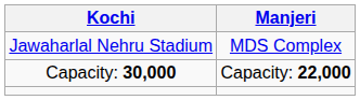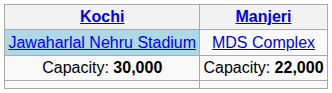row 2 | Kochi: no background -> lightblue background
